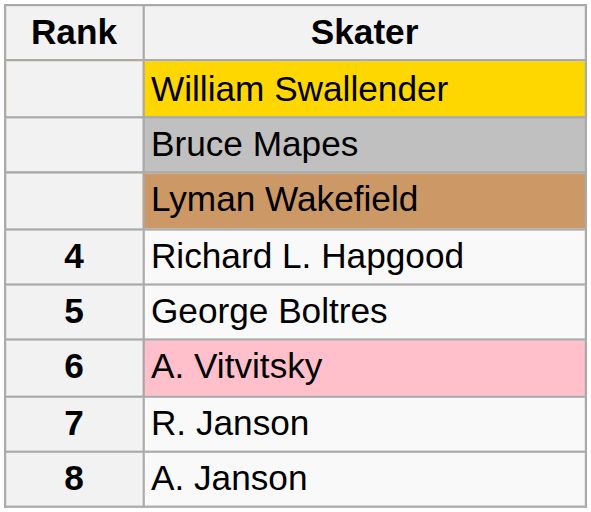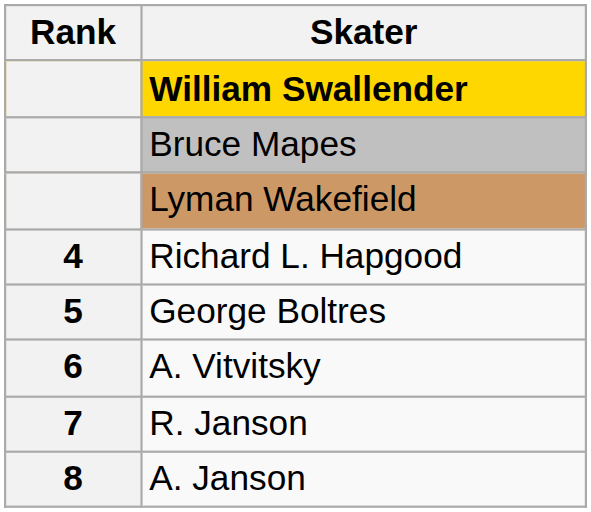William Swallender | Skater: normal -> bold
A. Vitvitsky | Skater: pink background -> no background
